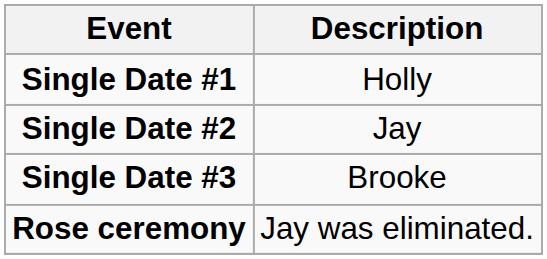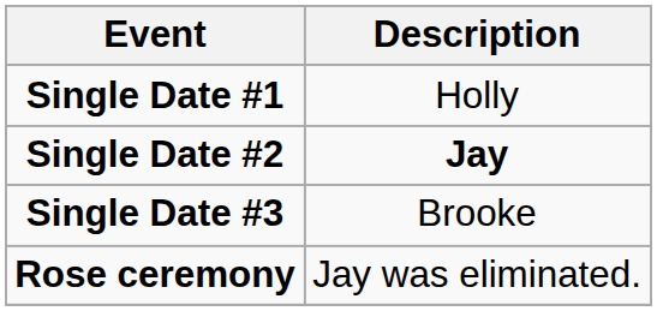Single Date #2 | Description: normal -> bold
